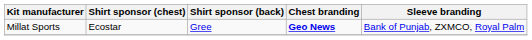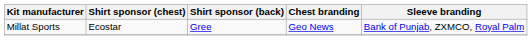Millat Sports | Chest branding: bold -> normal
